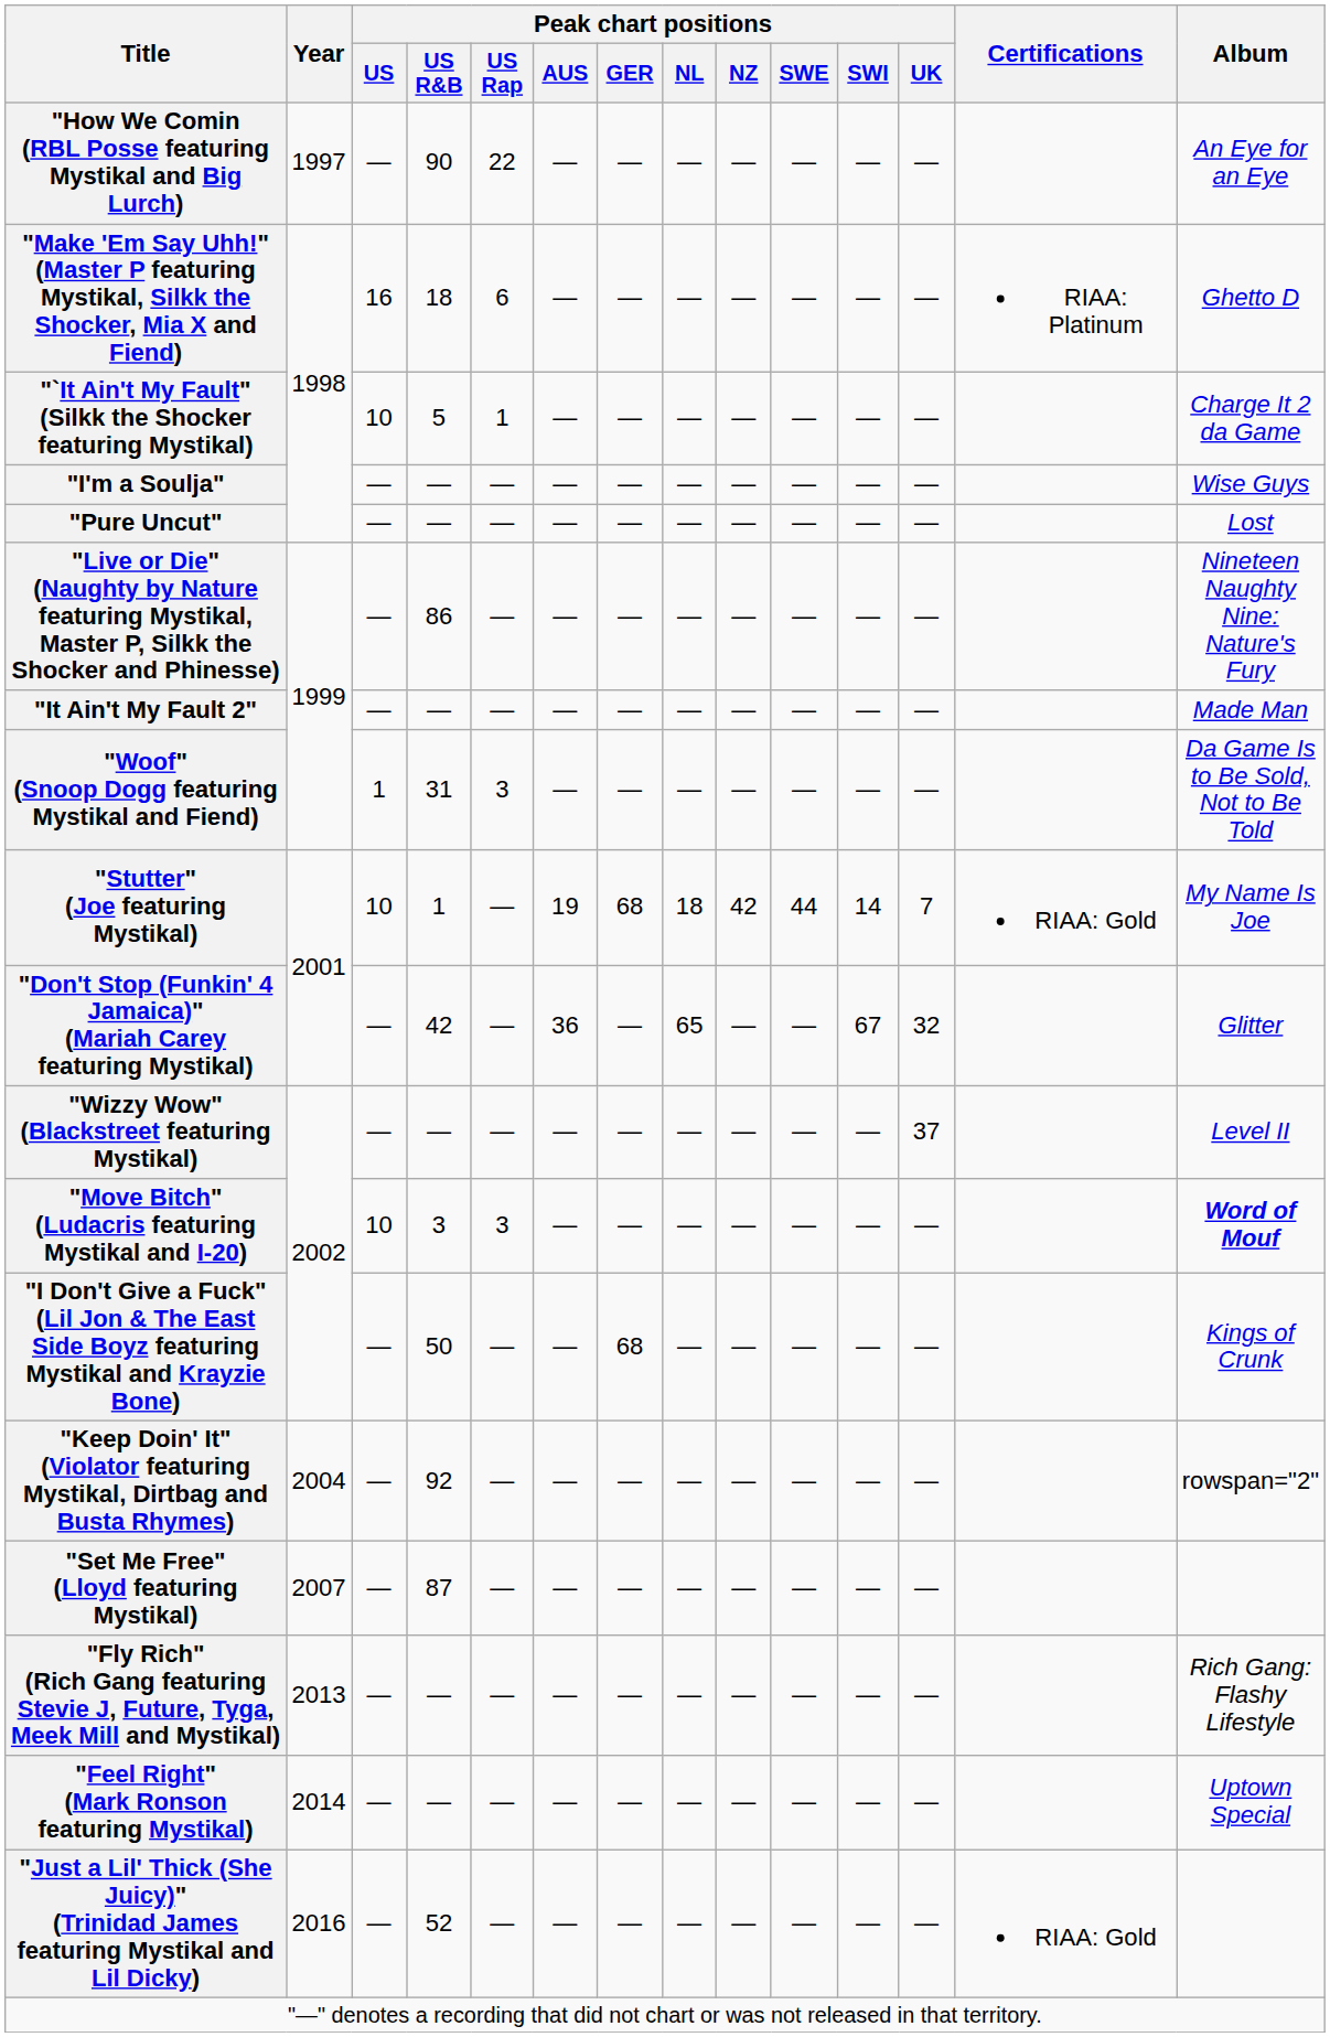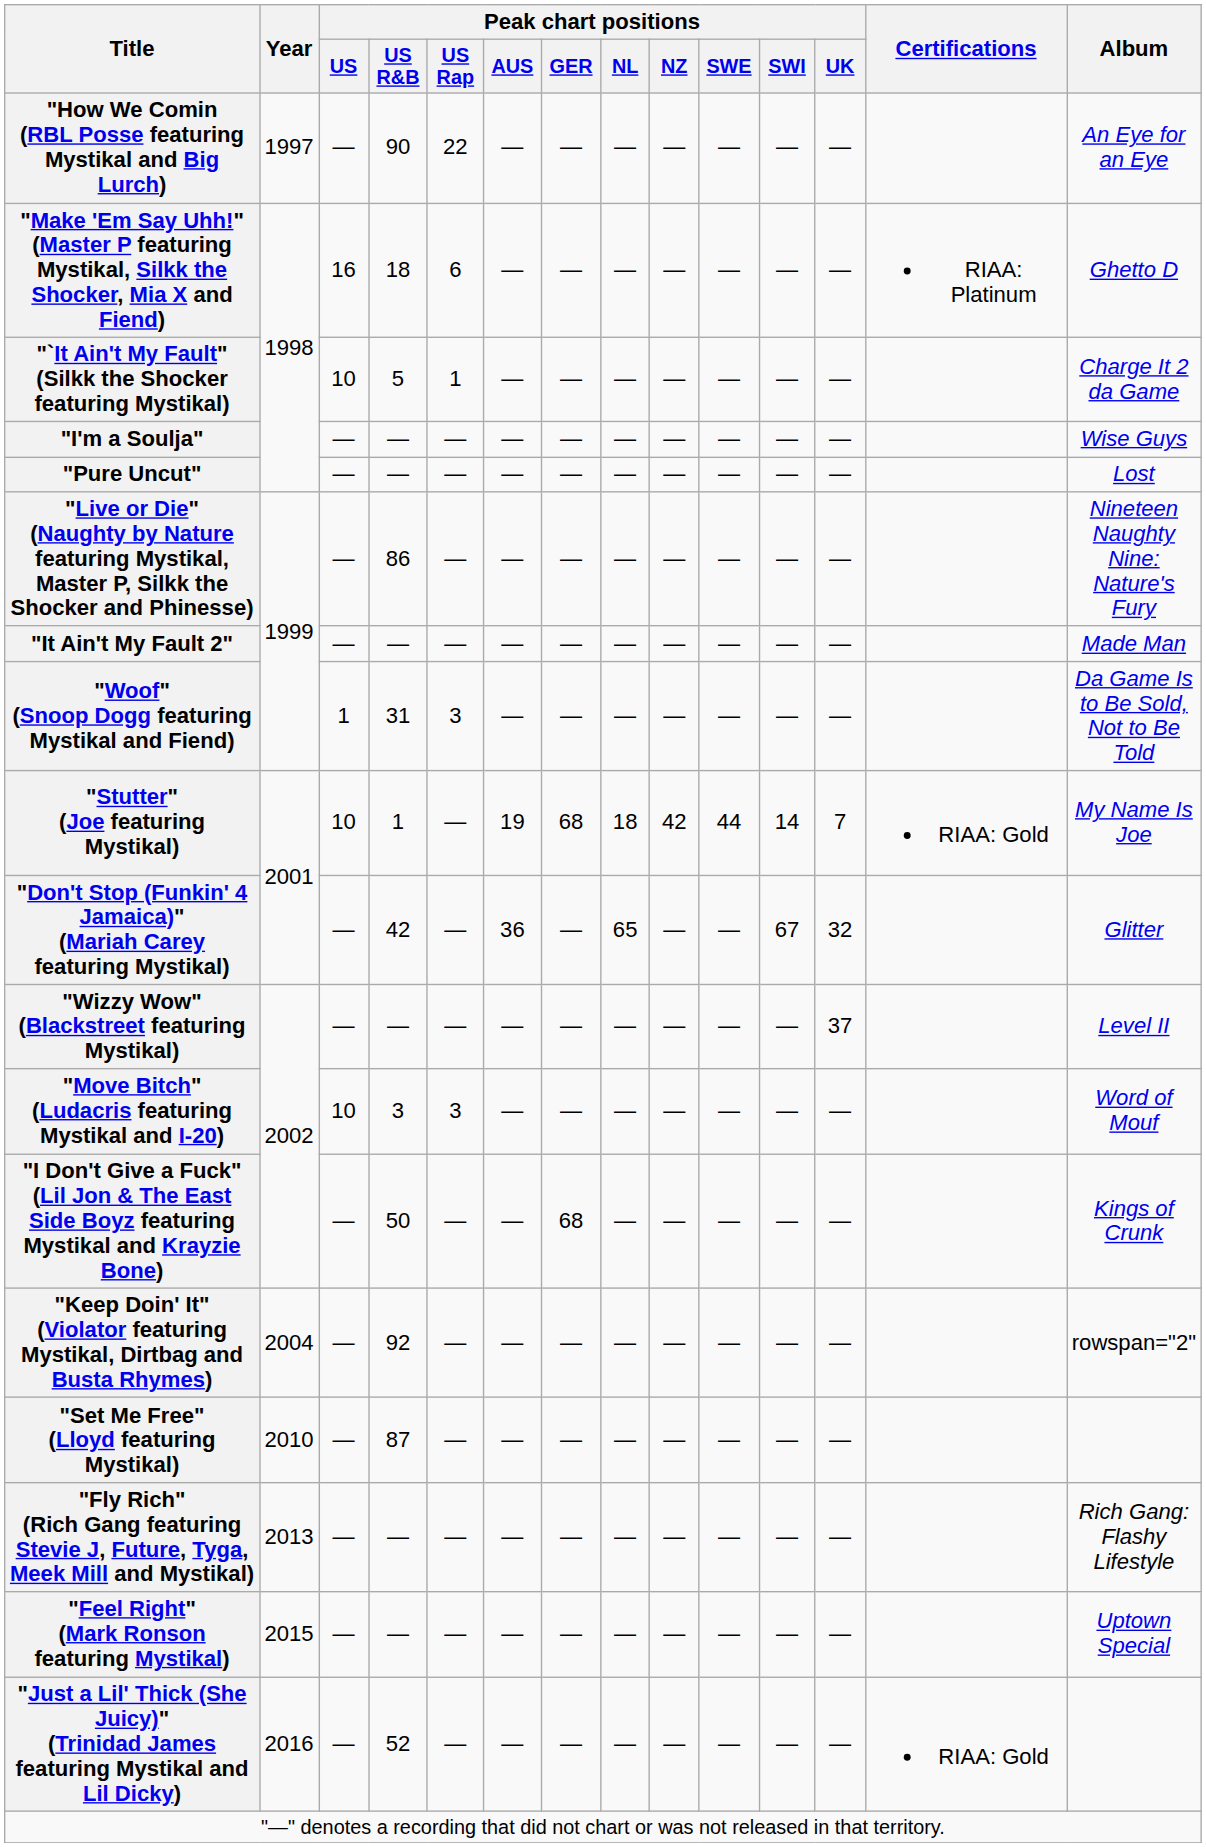"Move Bitch" (Ludacris featuring Mystikal and I-20) | Album: bold -> normal
"Set Me Free" (Lloyd featuring Mystikal) | Year: 2007 -> 2010
"Feel Right" (Mark Ronson featuring Mystikal) | Year: 2014 -> 2015
